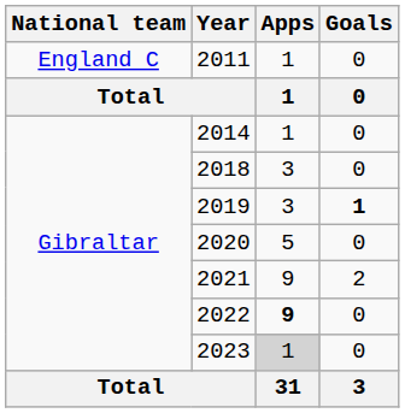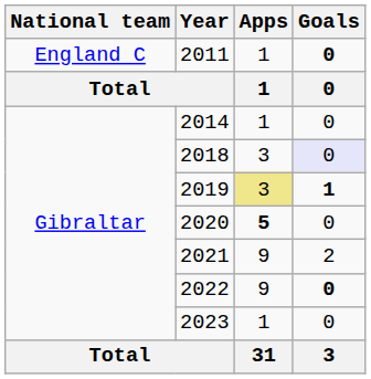2011 | Goals: normal -> bold
2018 | Goals: no background -> lavender background
2019 | Apps: no background -> khaki background
2020 | Apps: normal -> bold
2022 | Apps: bold -> normal
2022 | Goals: normal -> bold
2023 | Apps: lightgrey background -> no background
